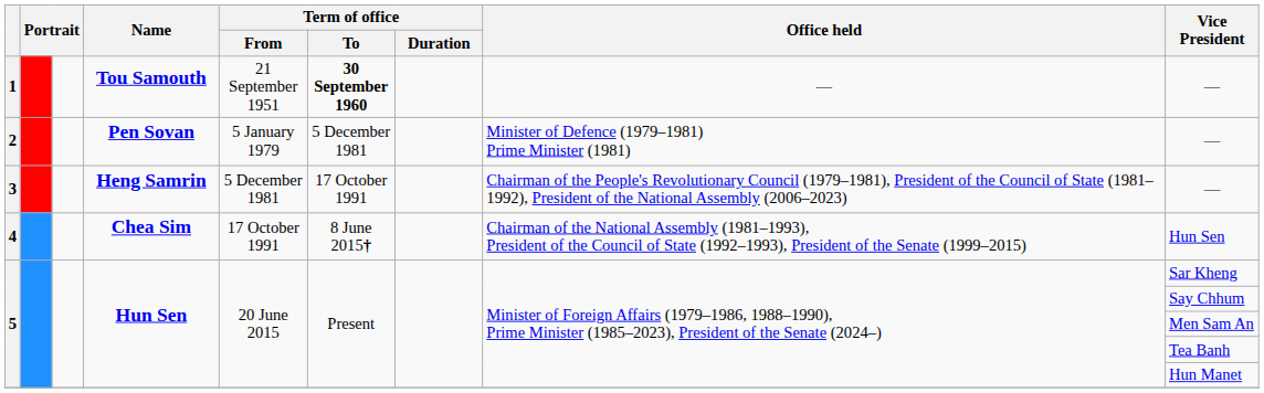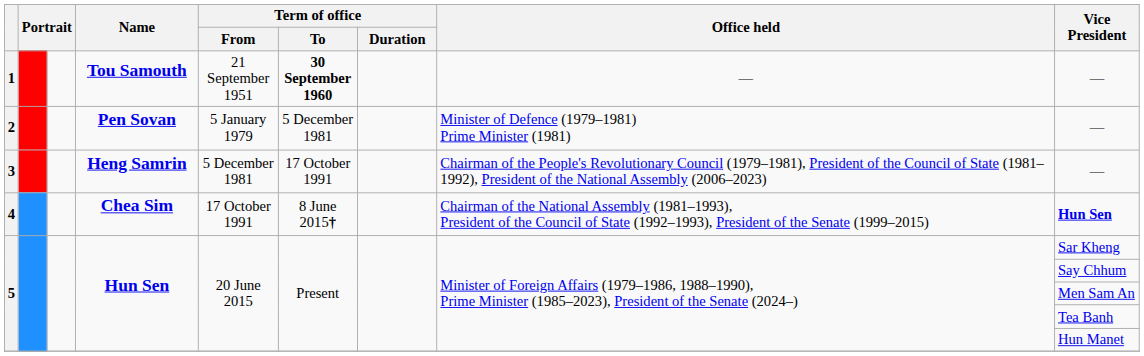4 | Vice President: normal -> bold
